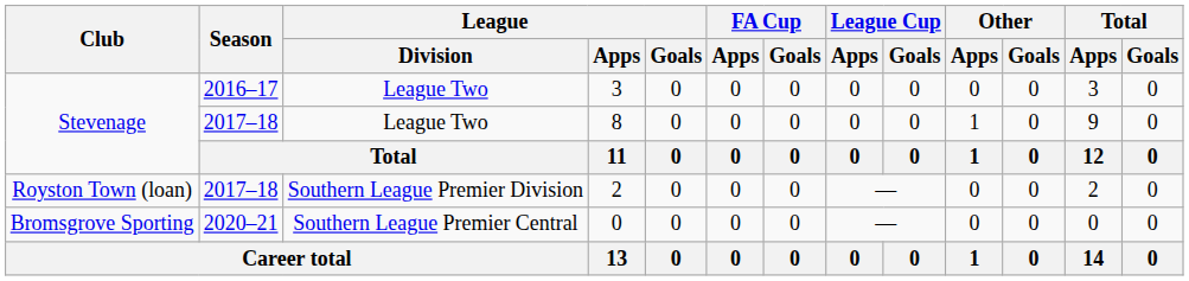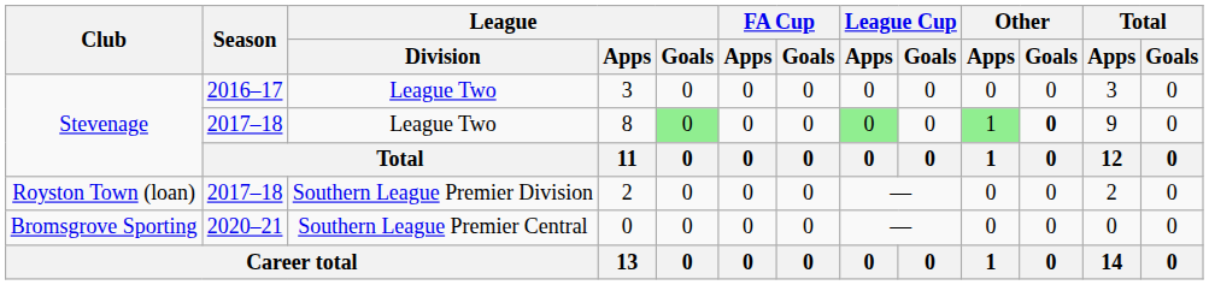8 | League / Goals: no background -> lightgreen background
8 | League Cup / Apps: no background -> lightgreen background
8 | Other / Apps: no background -> lightgreen background
8 | Other / Goals: normal -> bold
